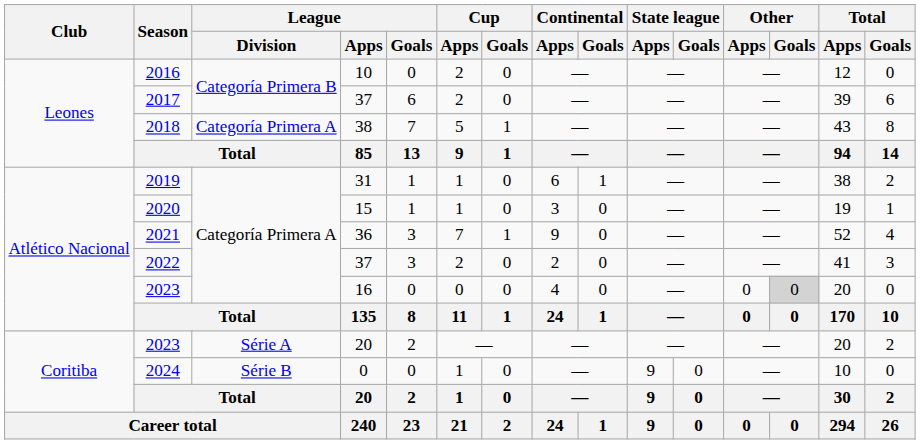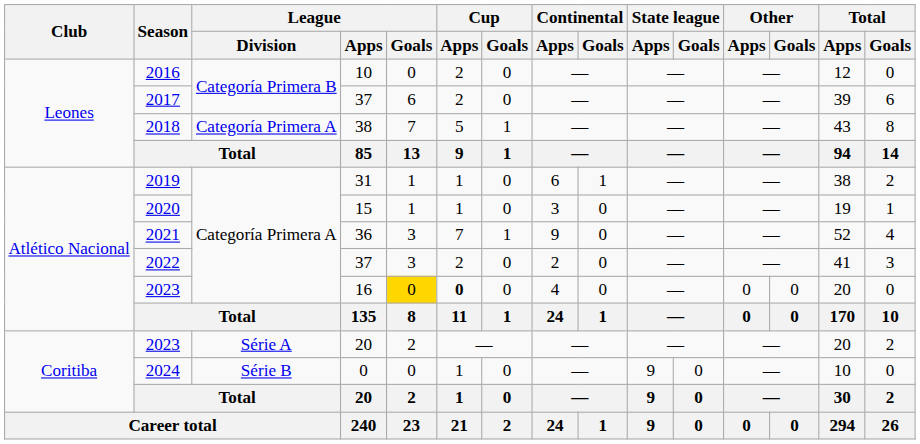2023 / 16 | League / Goals: no background -> gold background
2023 / 16 | Cup / Apps: normal -> bold
2023 / 16 | Other / Goals: lightgrey background -> no background
